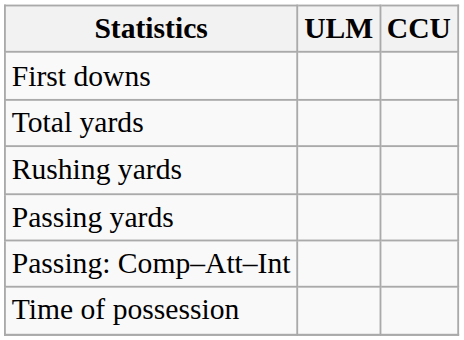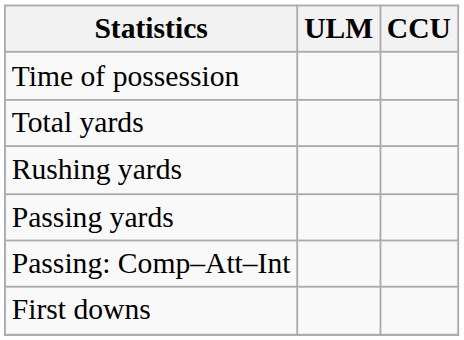rows swapped: First downs <-> Time of possession
